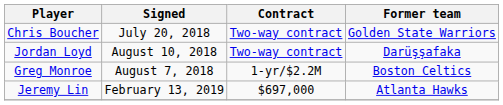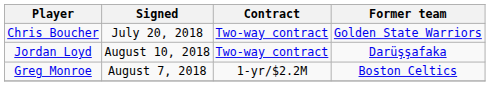- row: Jeremy Lin | February 13, 2019 | $697,000 | Atlanta Hawks
